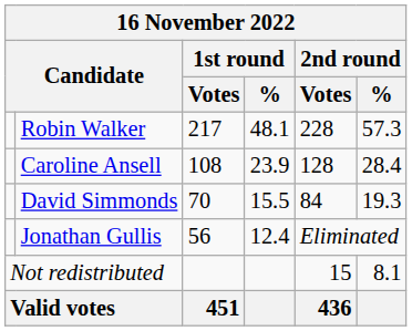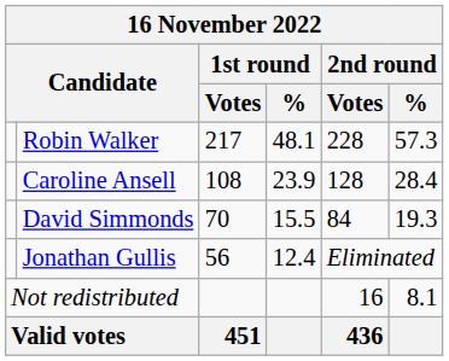Not redistributed | 2nd round / Votes: 15 -> 16
